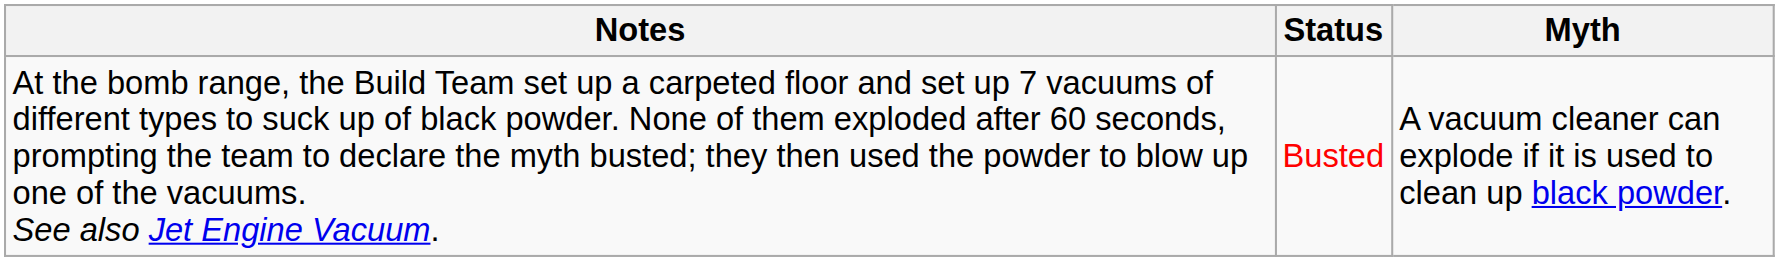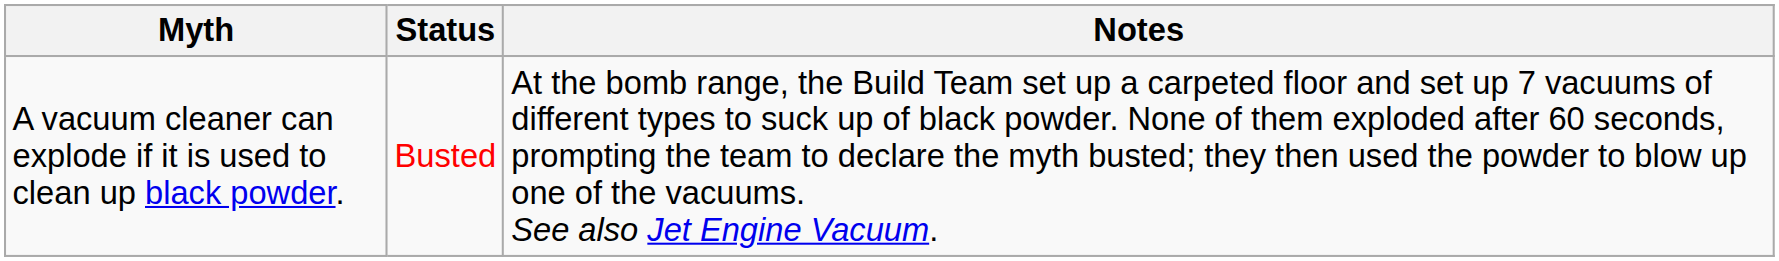columns swapped: Myth <-> Notes
